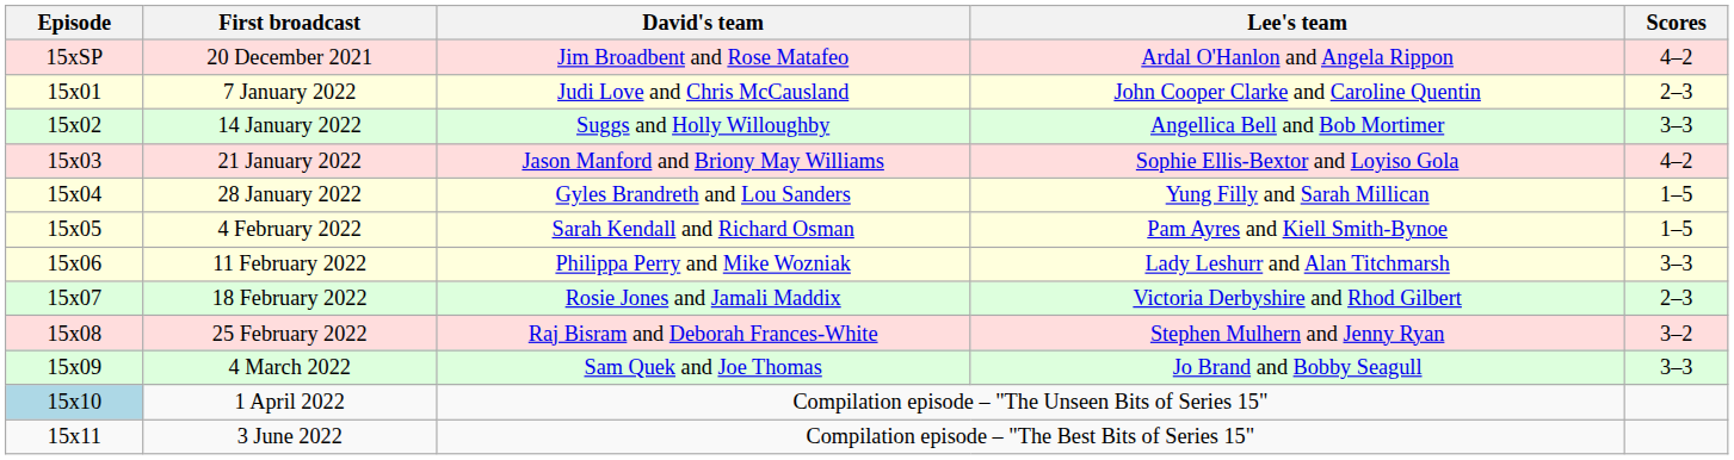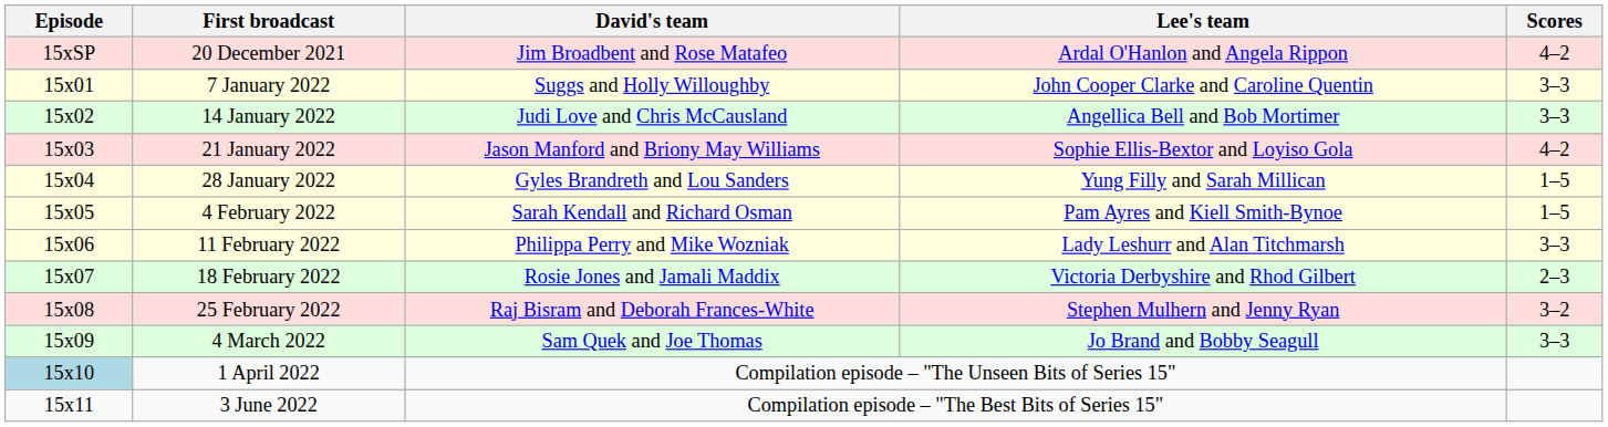7 January 2022 | David's team: Judi Love and Chris McCausland -> Suggs and Holly Willoughby
7 January 2022 | Scores: 2–3 -> 3–3
14 January 2022 | David's team: Suggs and Holly Willoughby -> Judi Love and Chris McCausland
